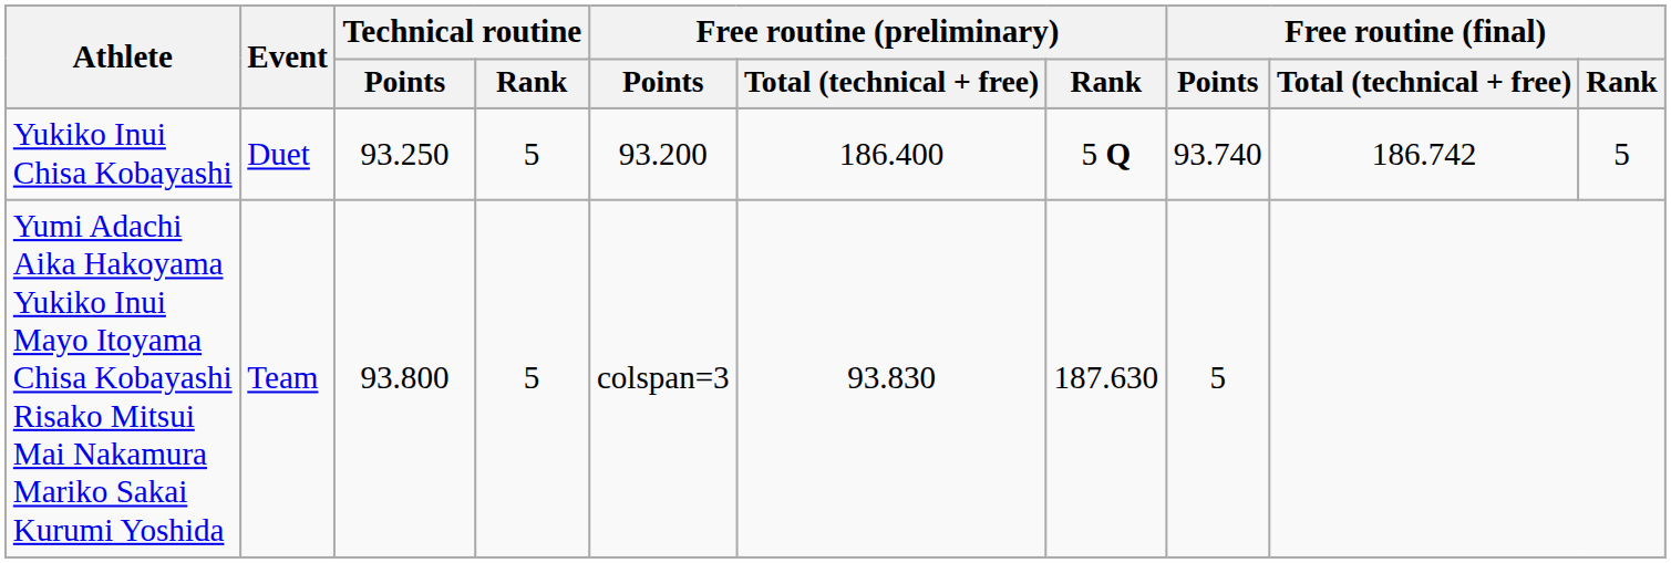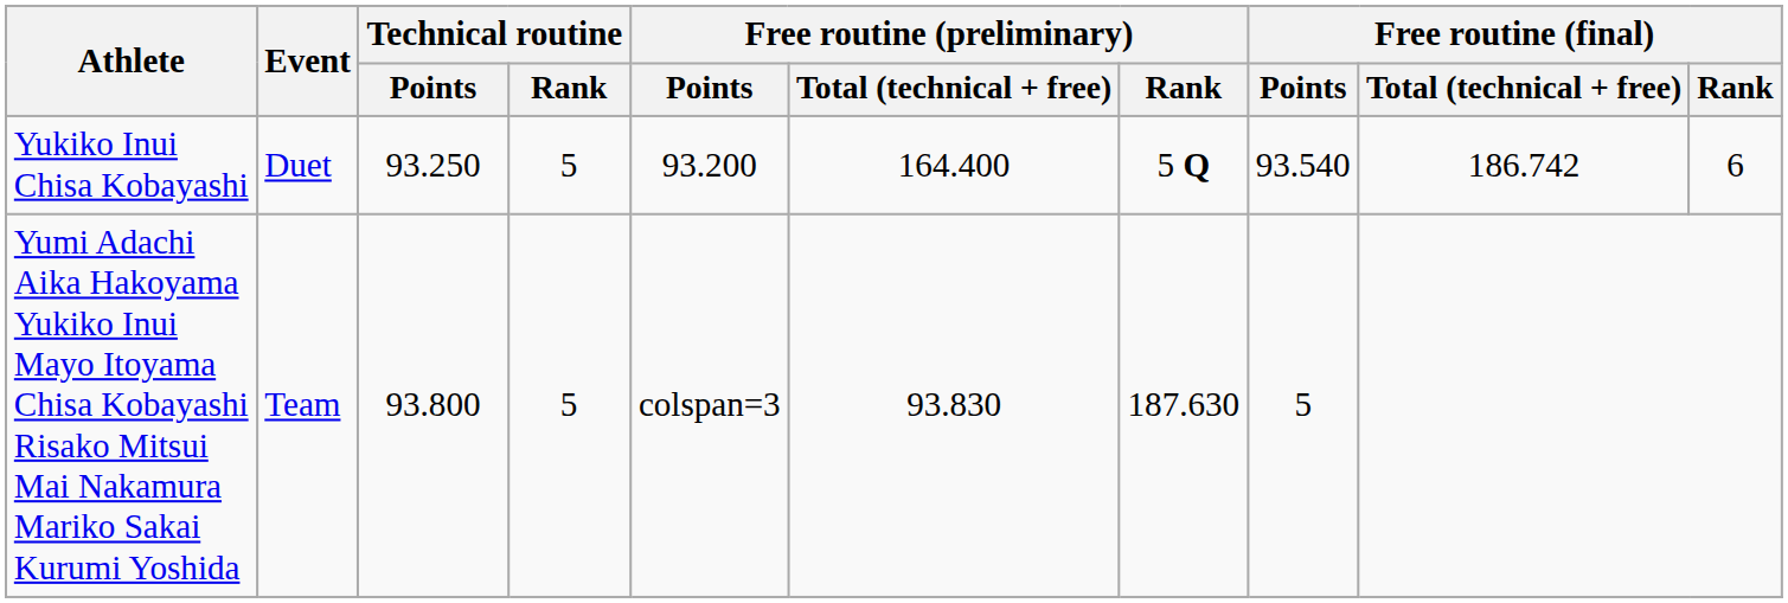Yukiko Inui Chisa Kobayashi | Free routine (preliminary) / Total (technical + free): 186.400 -> 164.400
Yukiko Inui Chisa Kobayashi | Free routine (final) / Points: 93.740 -> 93.540
Yukiko Inui Chisa Kobayashi | Free routine (final) / Rank: 5 -> 6
